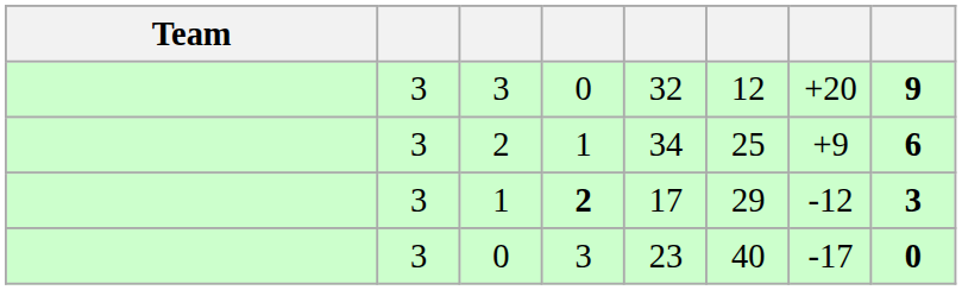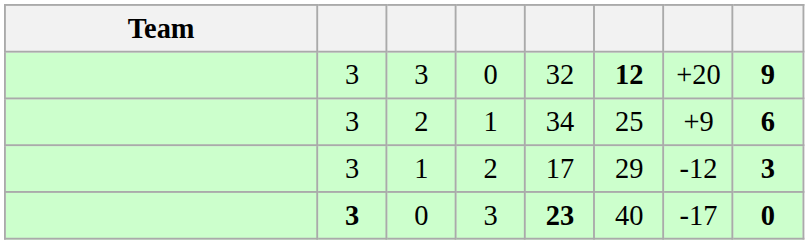row 2 | column 6: normal -> bold
row 4 | column 4: bold -> normal
row 5 | column 2: normal -> bold
row 5 | column 5: normal -> bold
